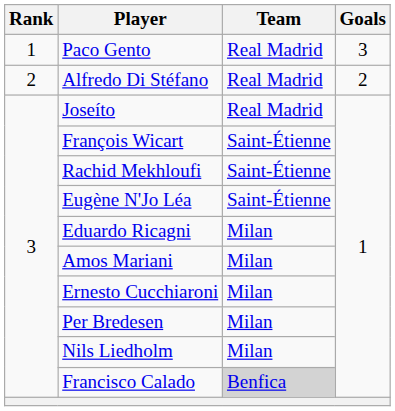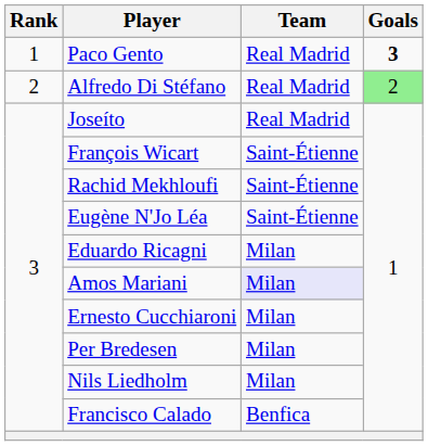Paco Gento | Goals: normal -> bold
Alfredo Di Stéfano | Goals: no background -> lightgreen background
Amos Mariani | Team: no background -> lavender background
Francisco Calado | Team: lightgrey background -> no background
